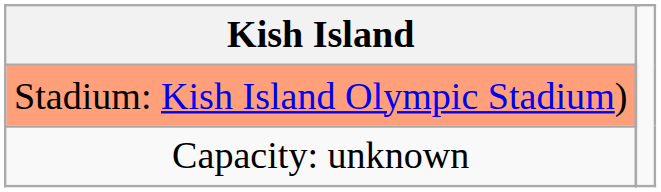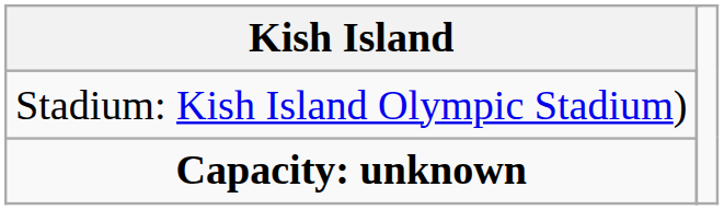Stadium: Kish Island Olympic Stadium) | column 1: lightsalmon background -> no background
Capacity: unknown | column 1: normal -> bold
